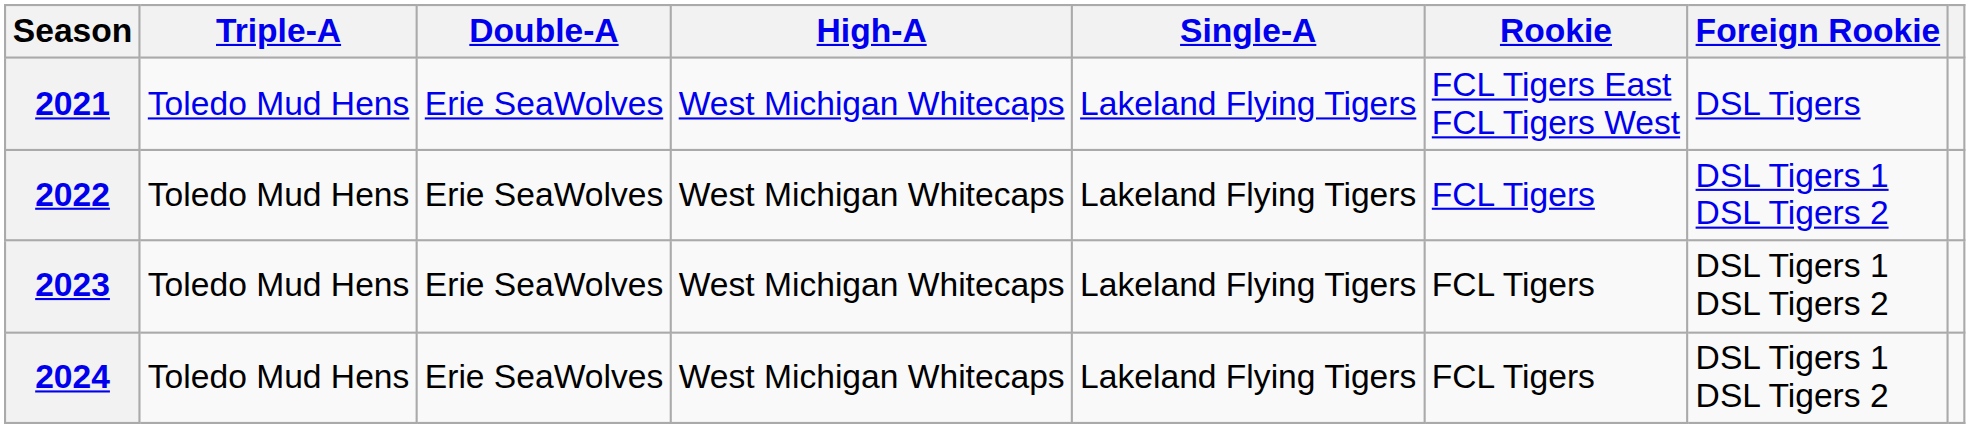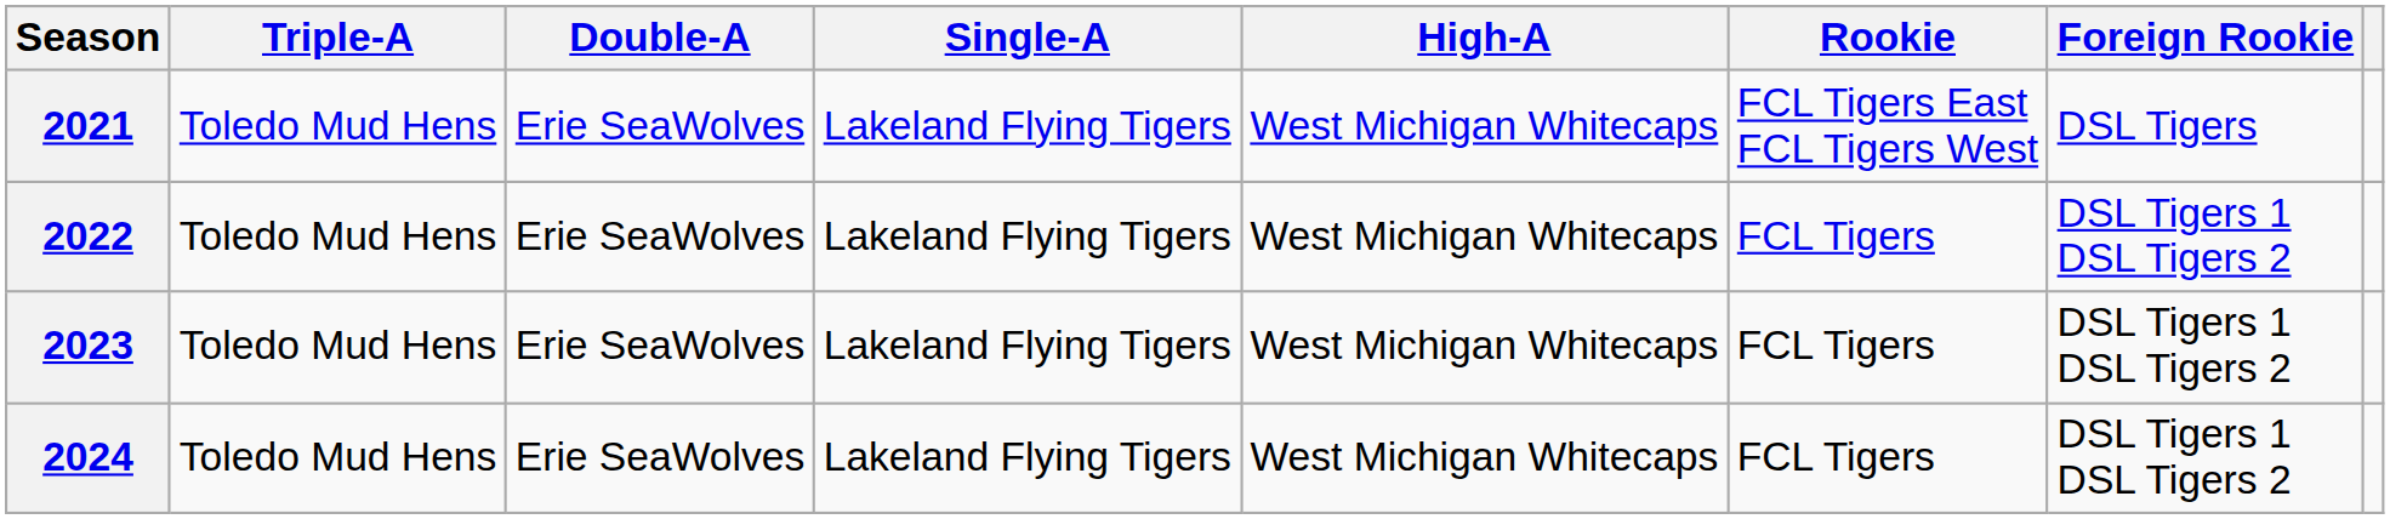columns swapped: High-A <-> Single-A
